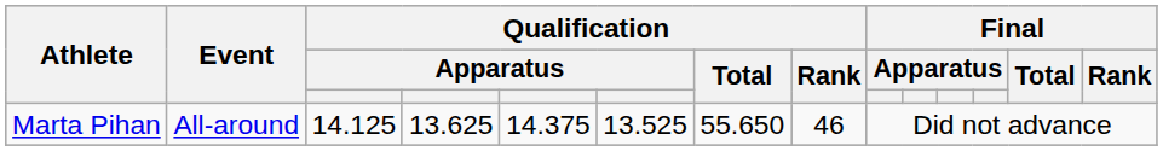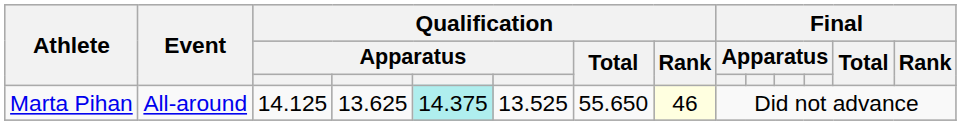row 4 | column 5: no background -> paleturquoise background
row 4 | Qualification / Rank: no background -> lightyellow background
